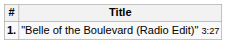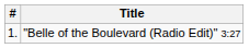"Belle of the Boulevard (Radio Edit)" 3:27 | #: bold -> normal
